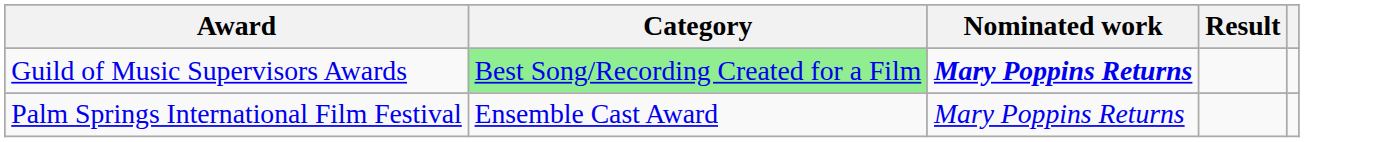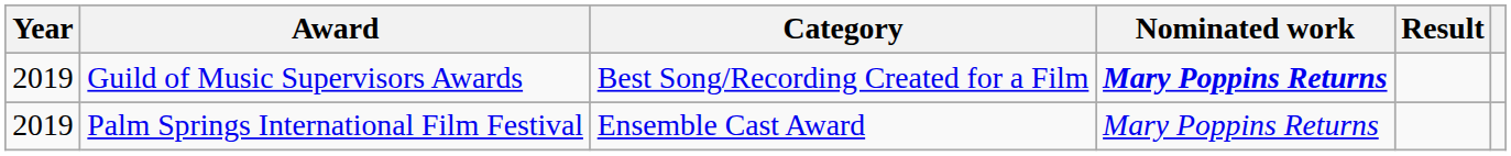+ column: Year | 2019 | 2019
Guild of Music Supervisors Awards | Category: lightgreen background -> no background
